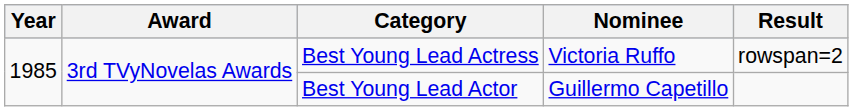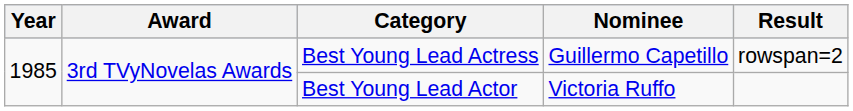Best Young Lead Actress | Nominee: Victoria Ruffo -> Guillermo Capetillo
Best Young Lead Actor | Nominee: Guillermo Capetillo -> Victoria Ruffo
